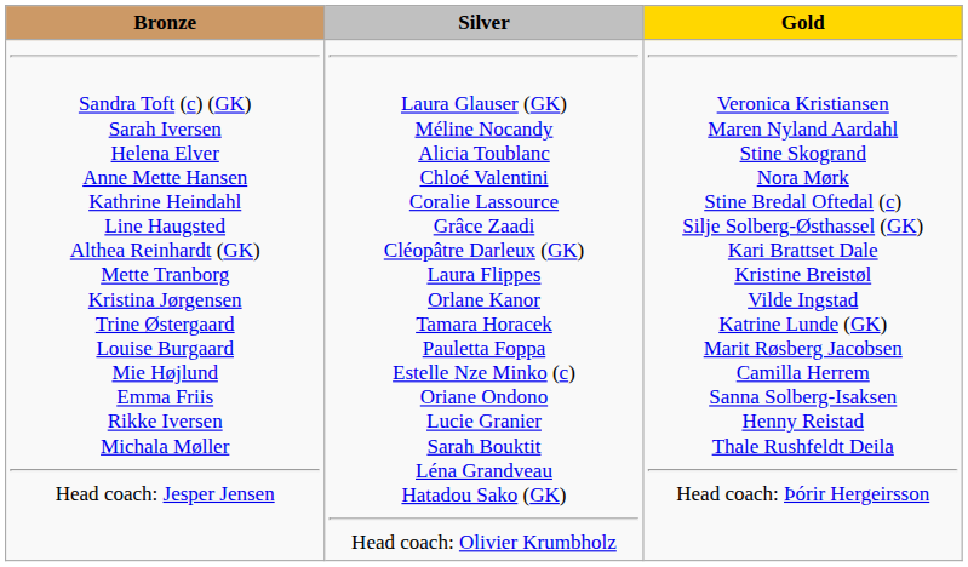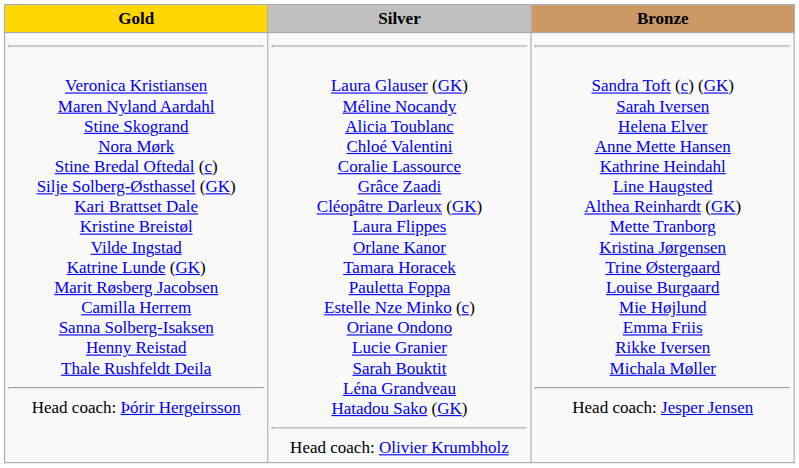columns swapped: Gold <-> Bronze
